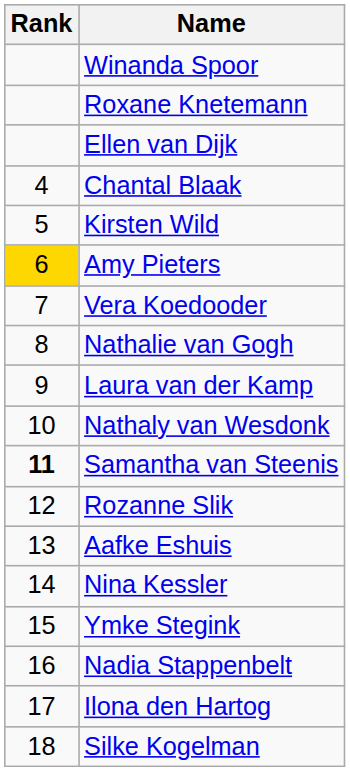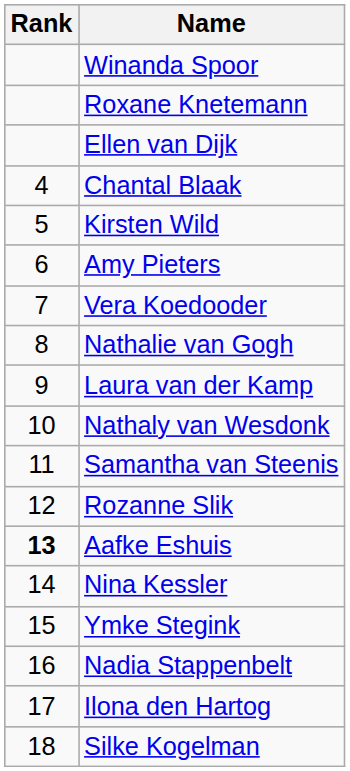Amy Pieters | Rank: gold background -> no background
Samantha van Steenis | Rank: bold -> normal
Aafke Eshuis | Rank: normal -> bold
